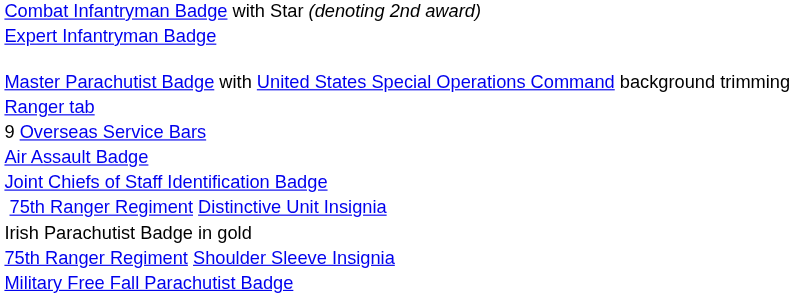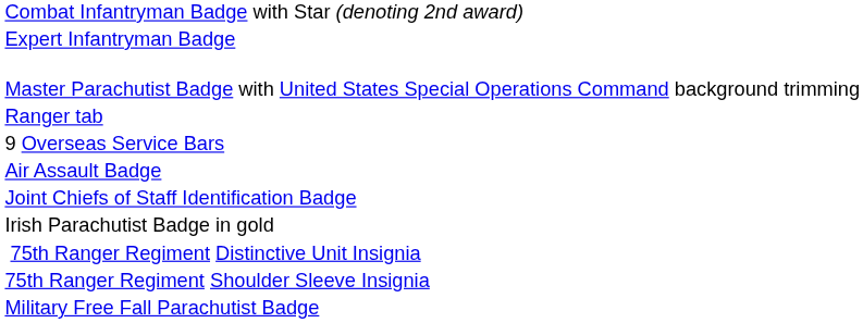row 8 | column 1: 75th Ranger Regiment Distinctive Unit Insignia -> Irish Parachutist Badge in gold
row 9 | column 1: Irish Parachutist Badge in gold -> 75th Ranger Regiment Distinctive Unit Insignia
